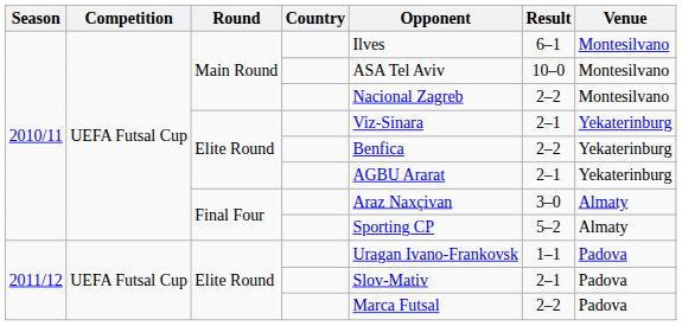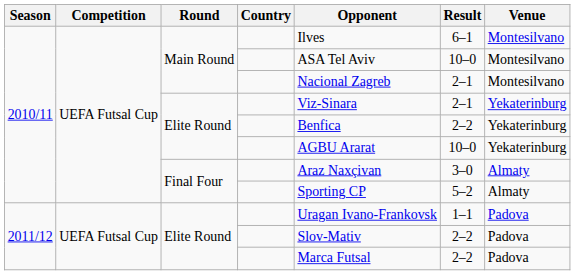row 4 | Result: 2–2 -> 2–1
row 7 | Result: 2–1 -> 10–0
row 11 | Result: 2–1 -> 2–2
